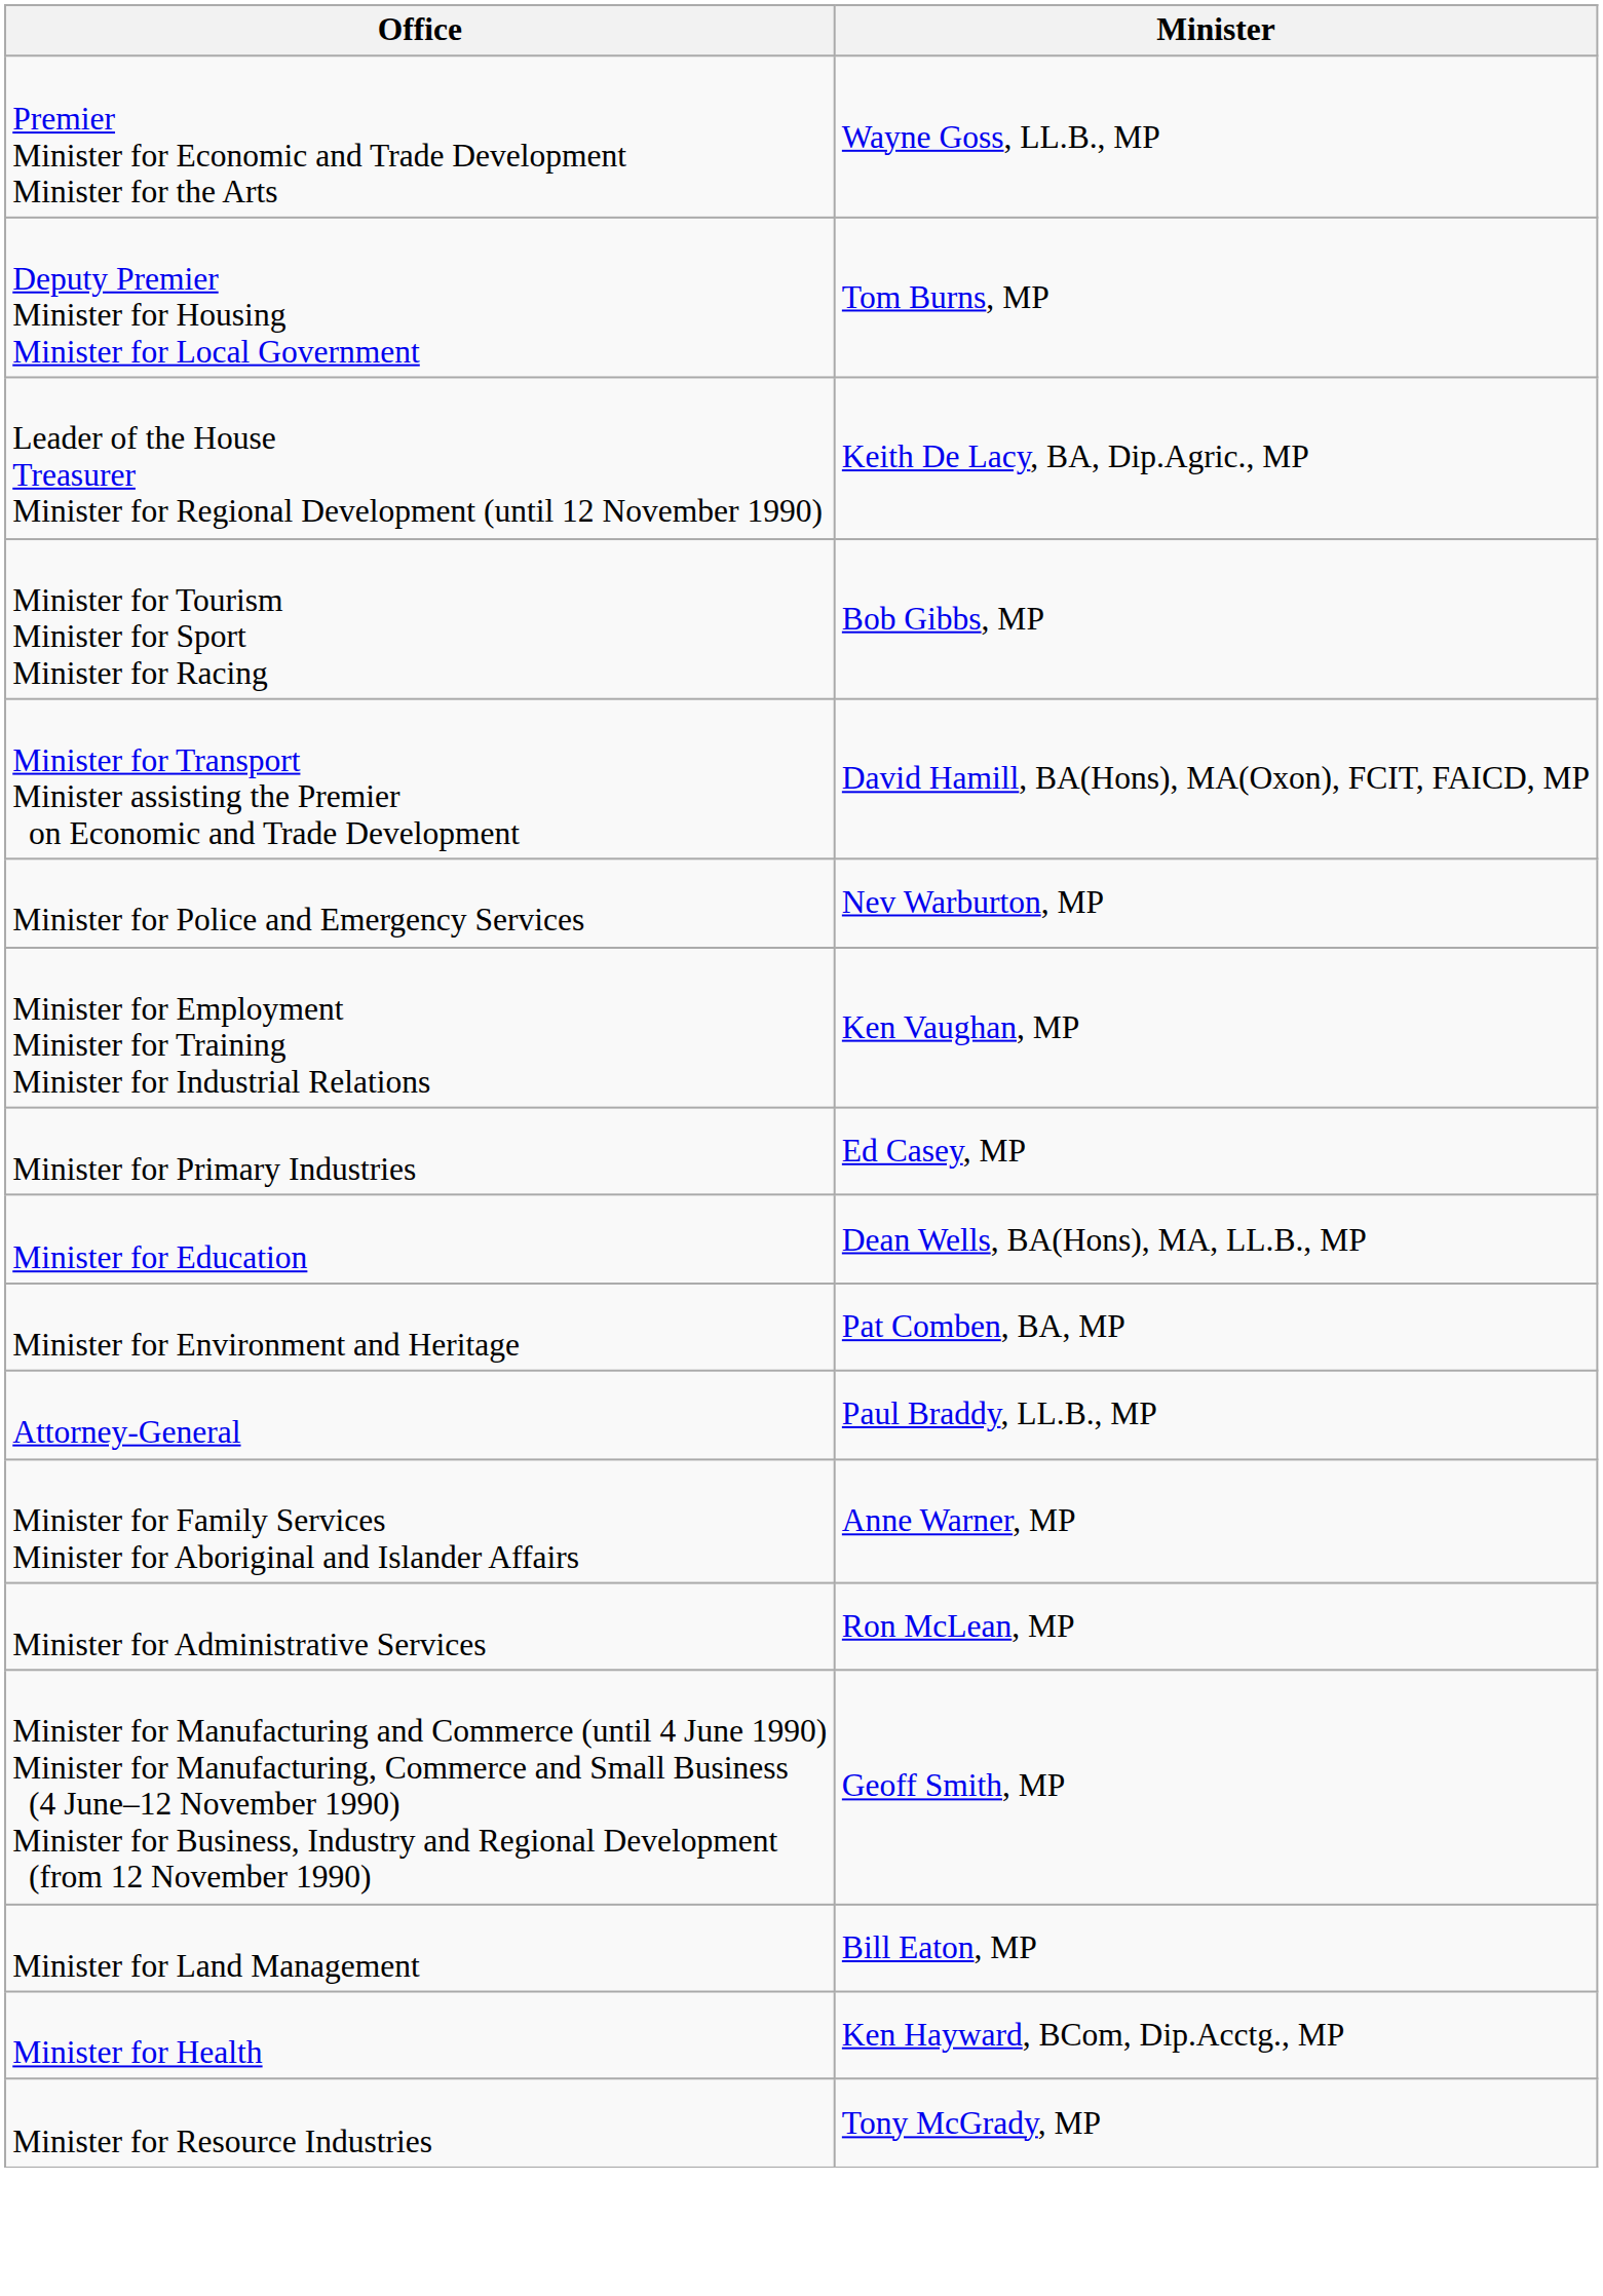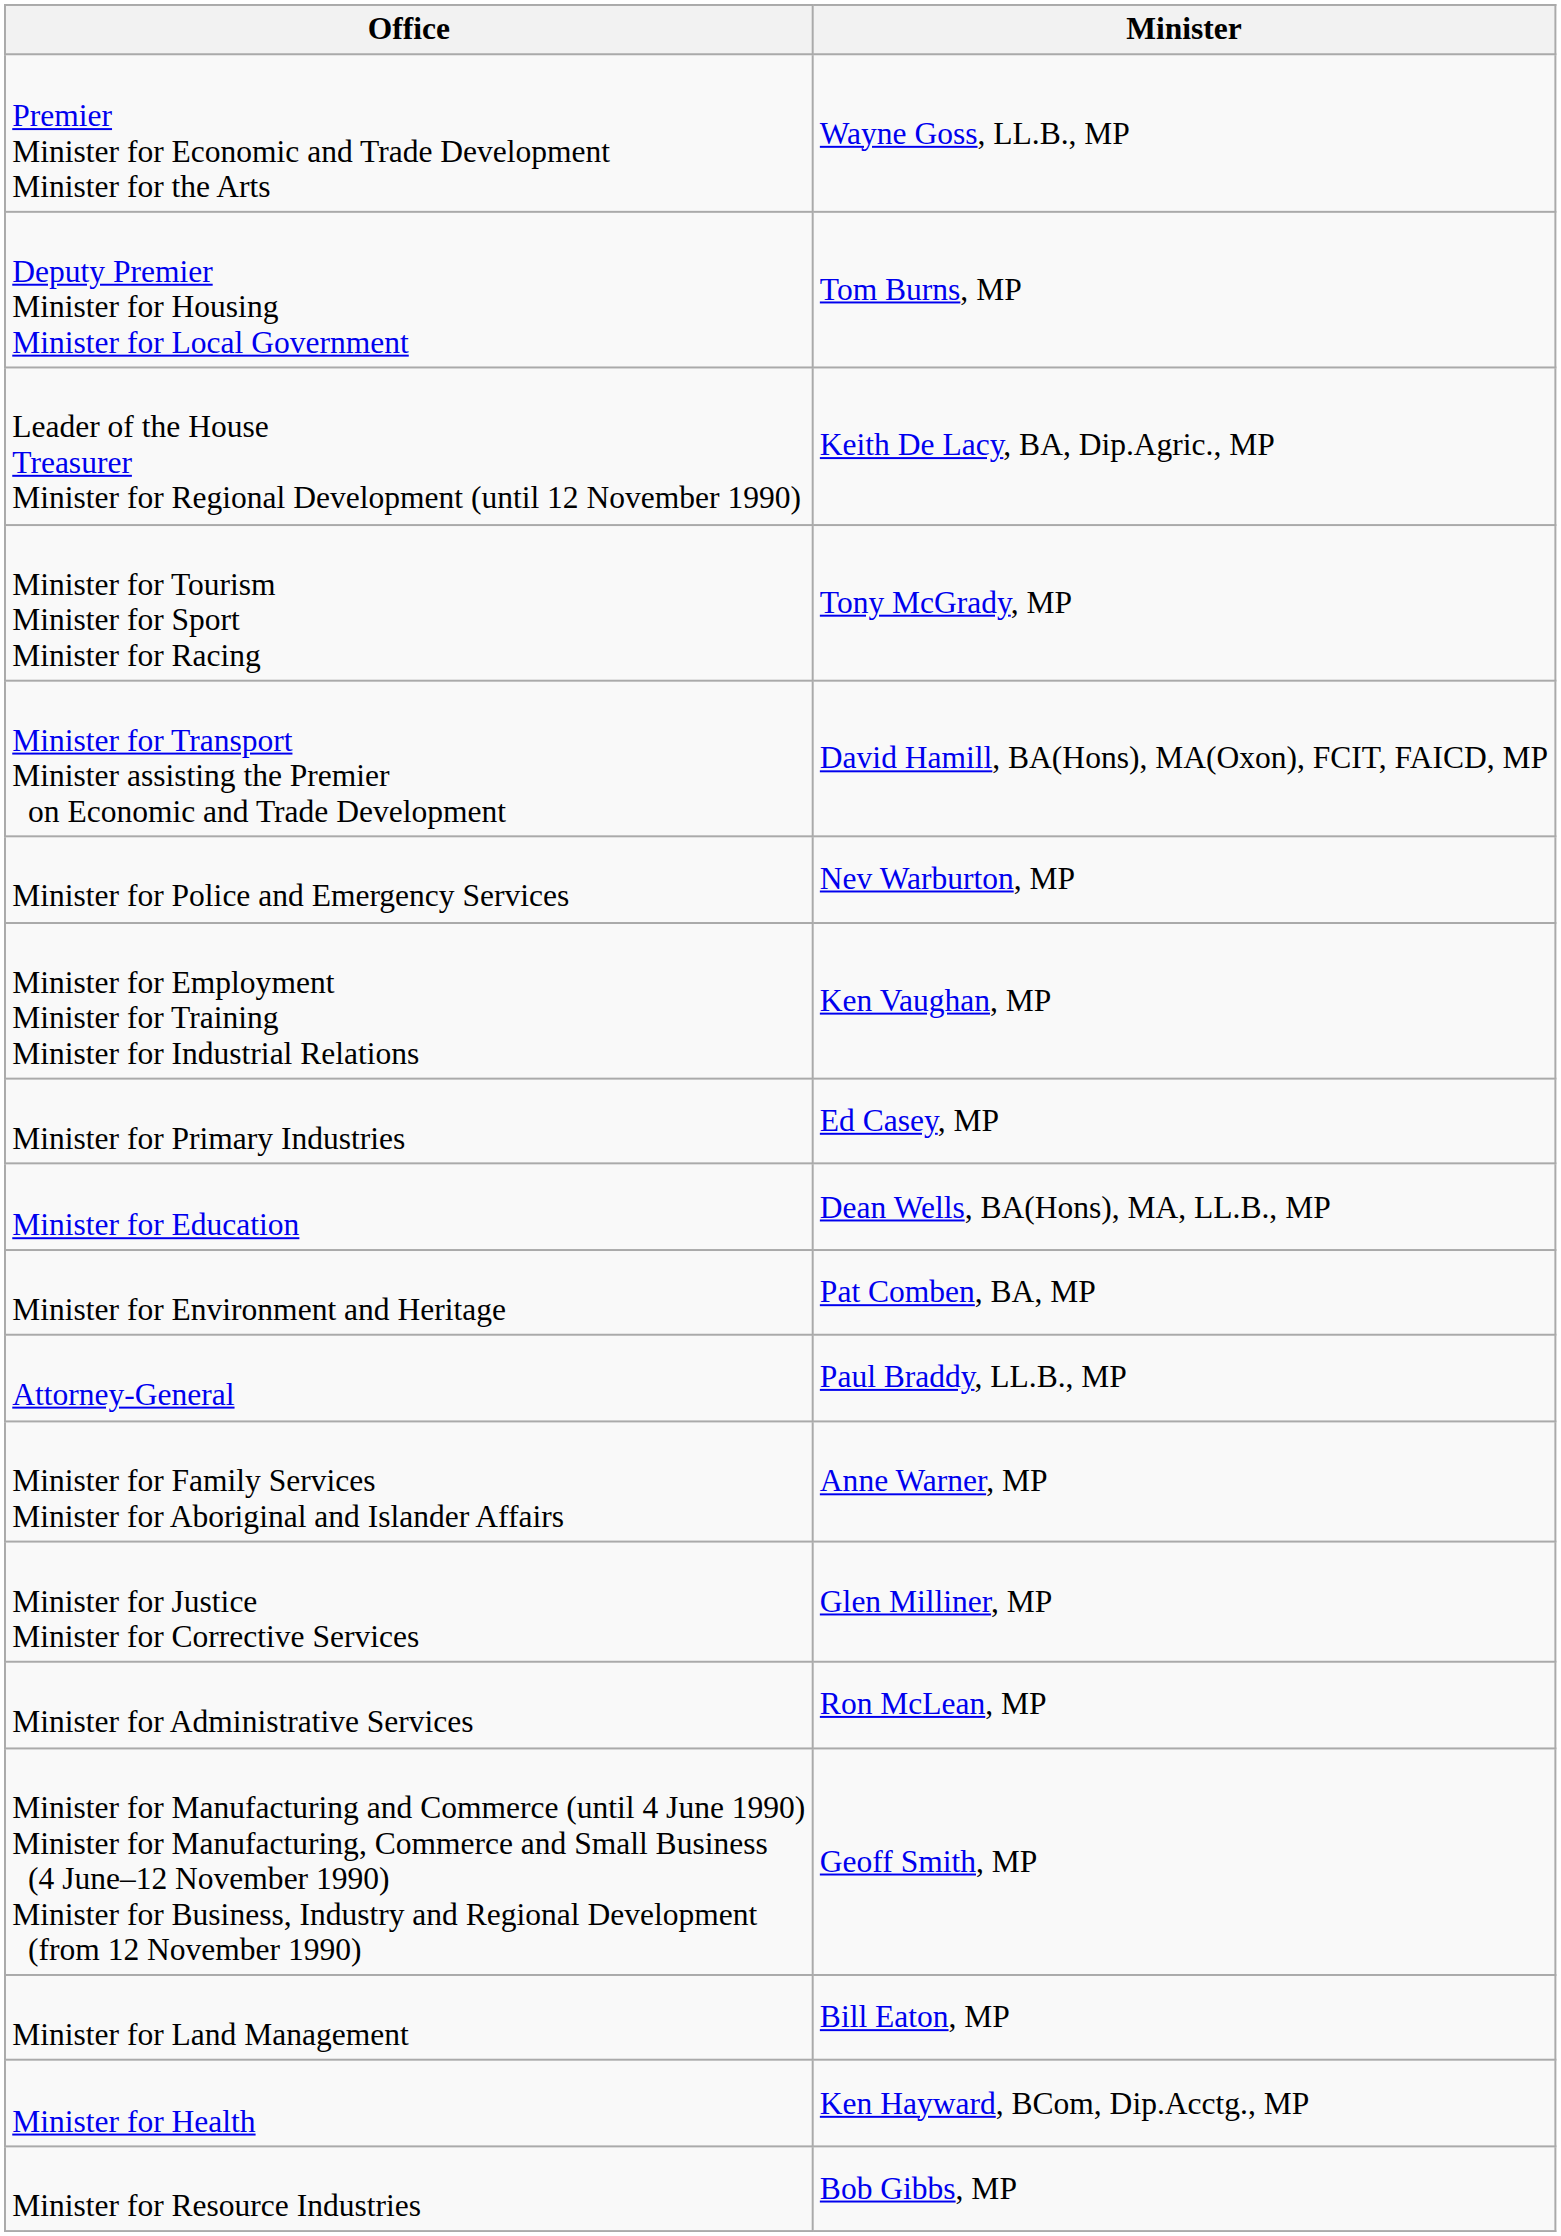Minister for Tourism Minister for Sport Minister for Racing | Minister: Bob Gibbs, MP -> Tony McGrady, MP
+ row: Minister for Justice Minister for Corrective Services | Glen Milliner, MP
Minister for Resource Industries | Minister: Tony McGrady, MP -> Bob Gibbs, MP
